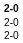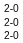row 1 | column 1: bold -> normal
